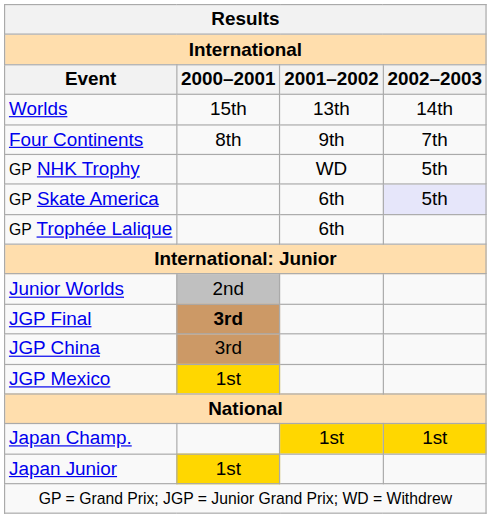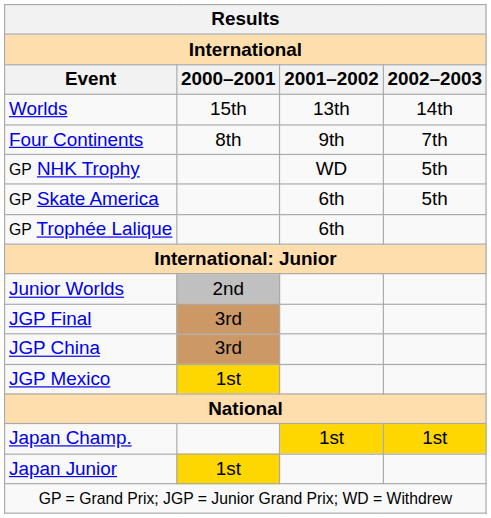GP Skate America | International / 2002–2003: lavender background -> no background
JGP Final | International / 2000–2001: bold -> normal
